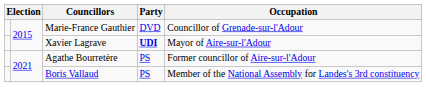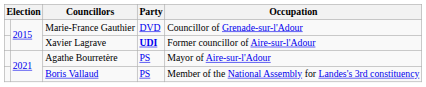Xavier Lagrave | Occupation: Mayor of Aire-sur-l'Adour -> Former councillor of Aire-sur-l'Adour
Agathe Bourretère | Occupation: Former councillor of Aire-sur-l'Adour -> Mayor of Aire-sur-l'Adour
